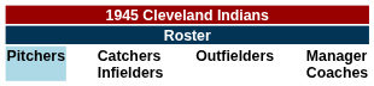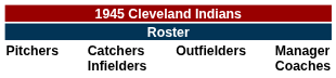Pitchers | column 1: lightblue background -> no background
